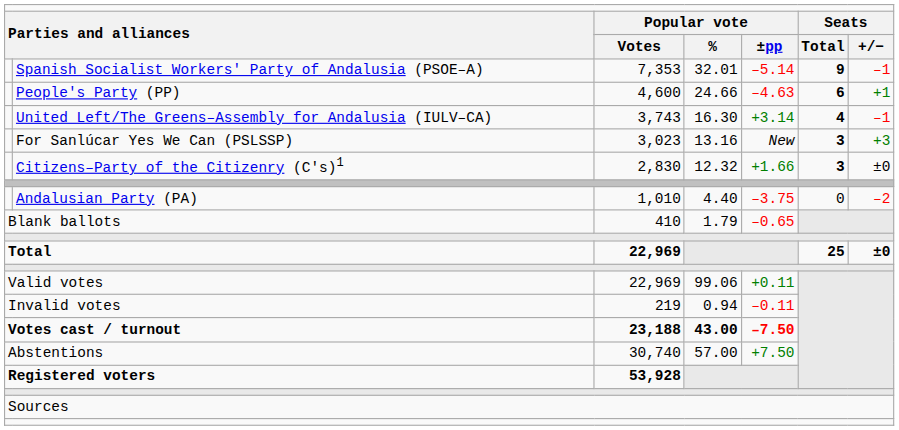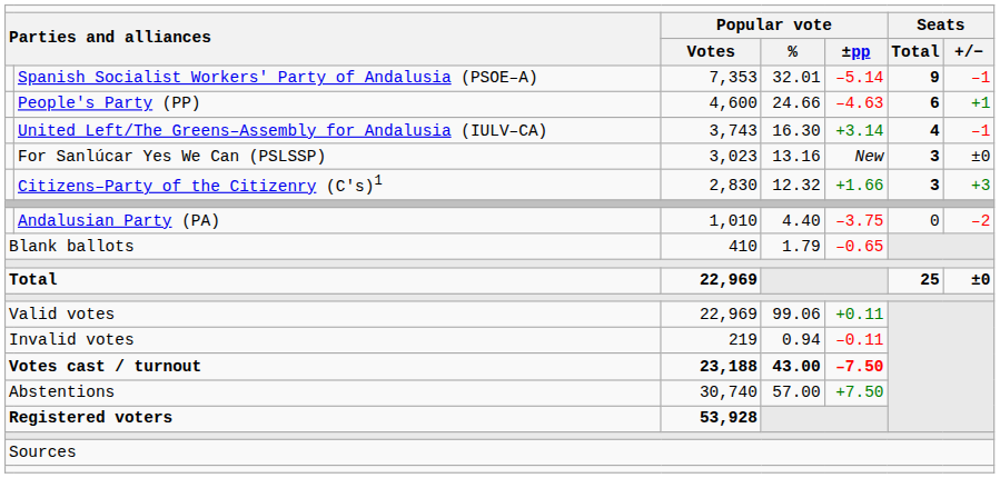For Sanlúcar Yes We Can (PSLSSP) | column 7: +3 -> ±0
Citizens–Party of the Citizenry (C's)1 | column 7: ±0 -> +3
